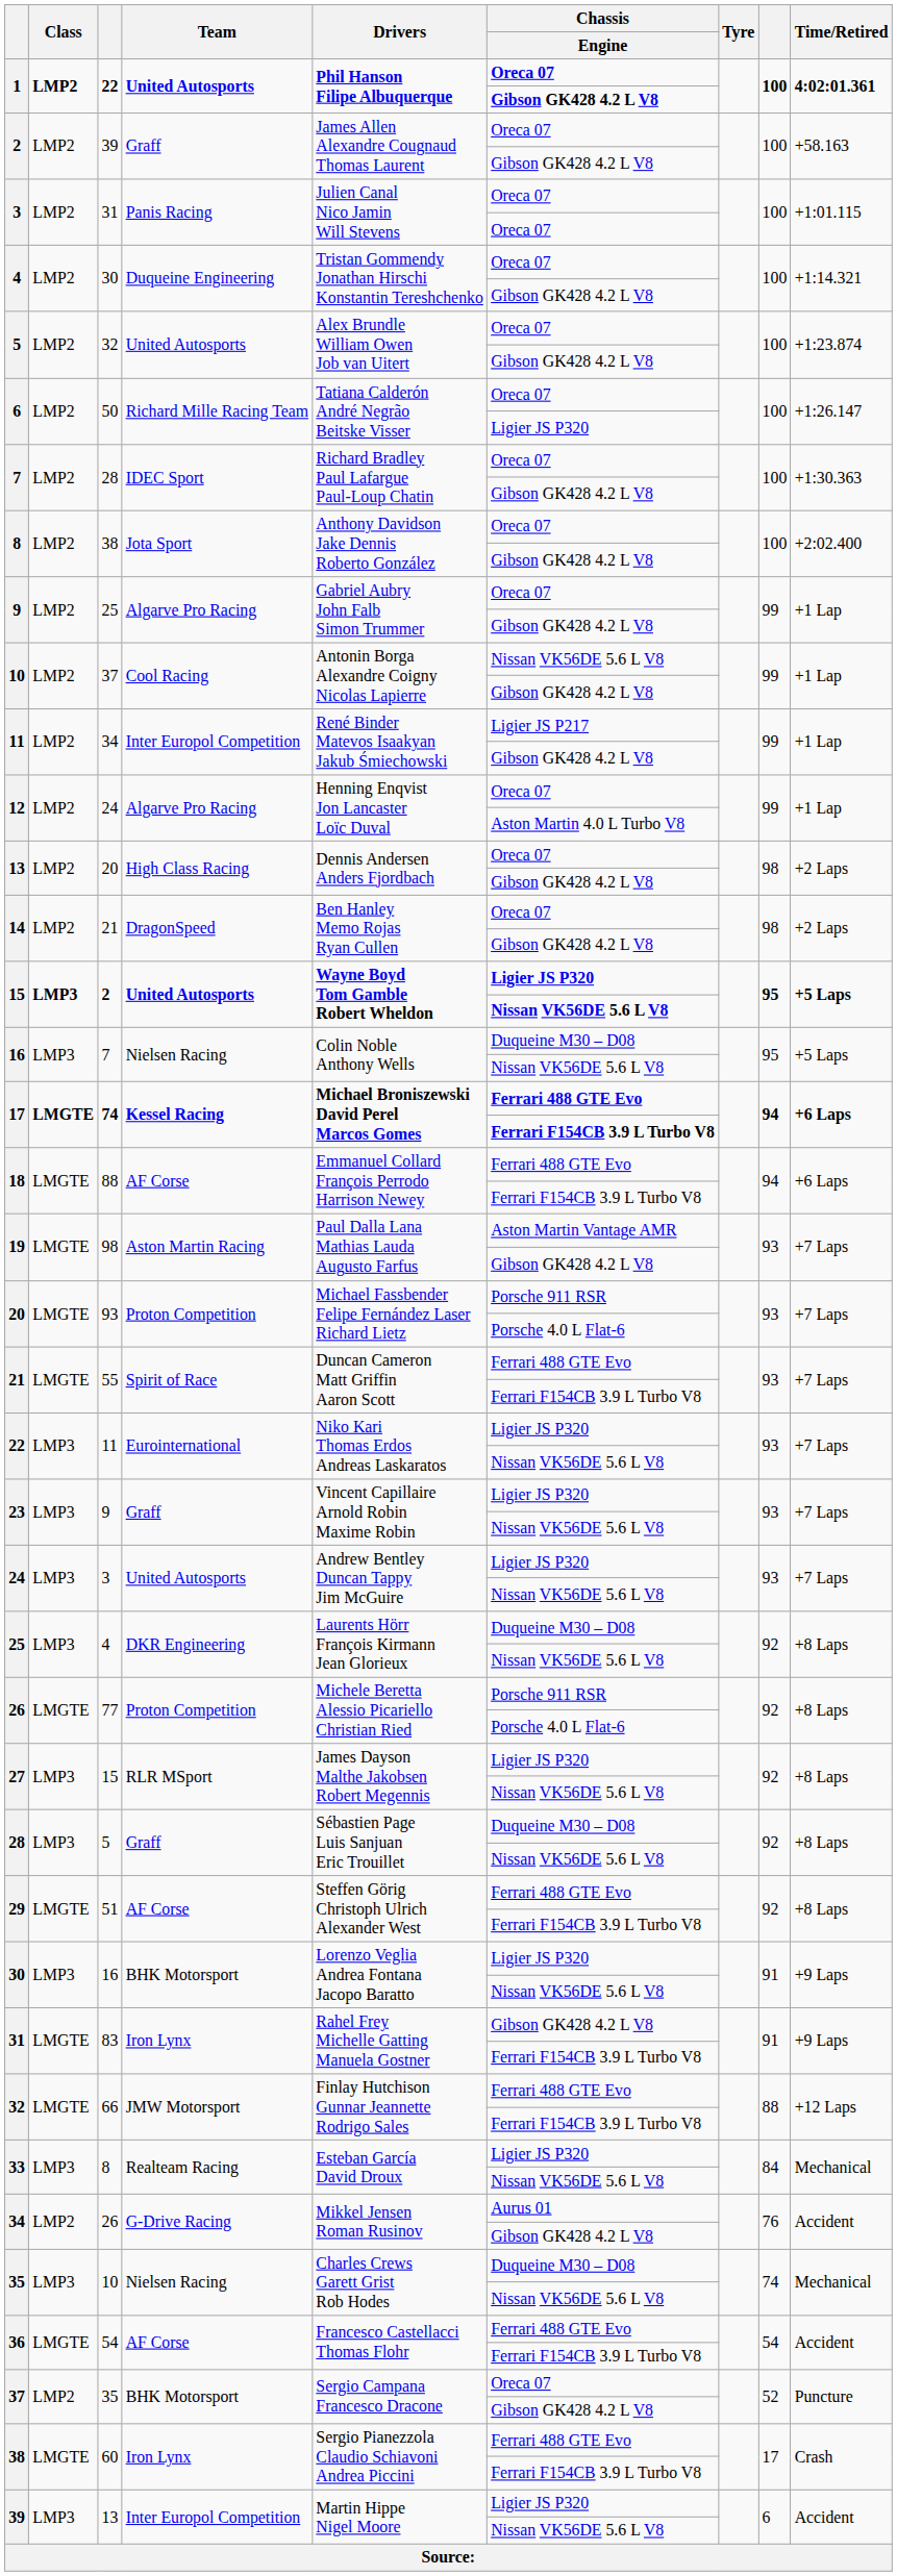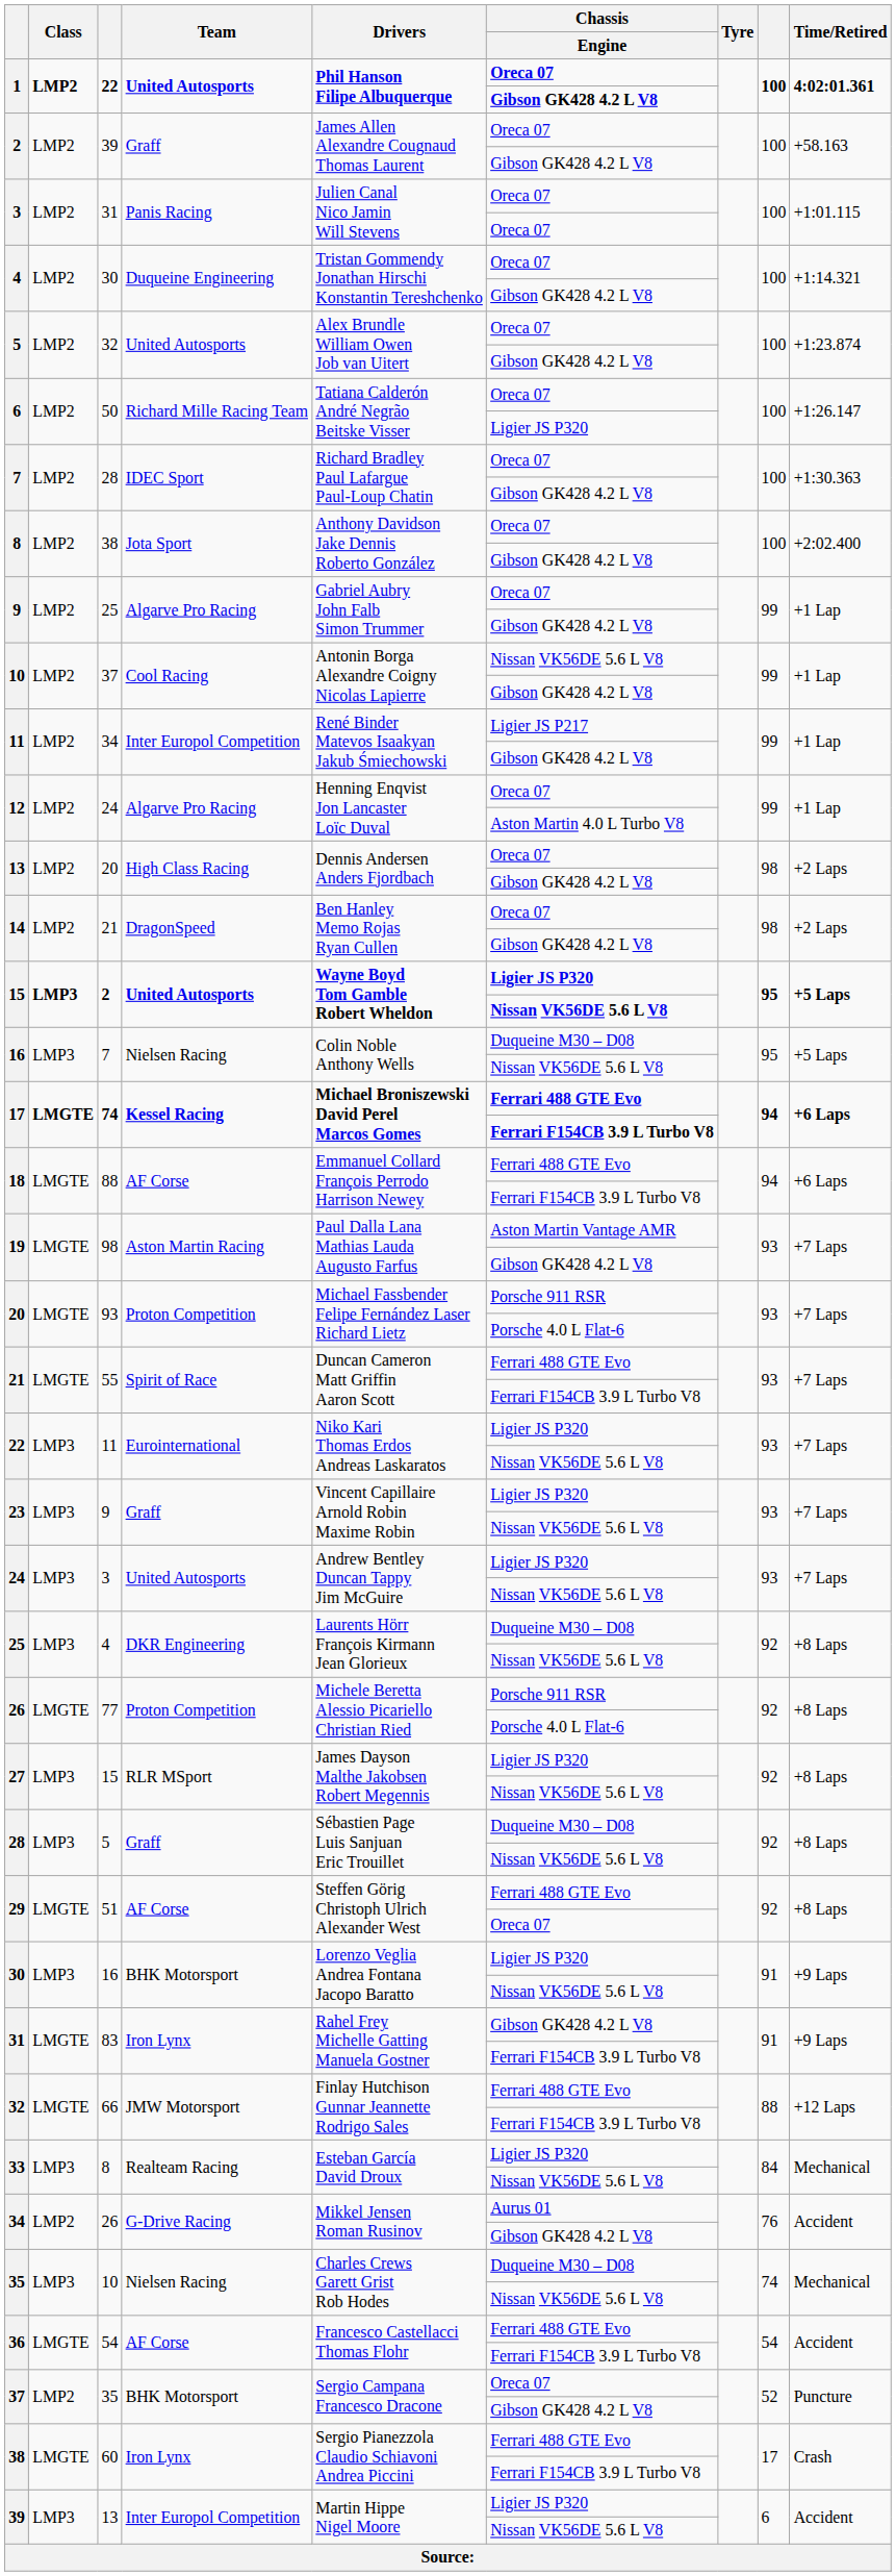row 60 | Chassis / Engine: Ferrari F154CB 3.9 L Turbo V8 -> Oreca 07
